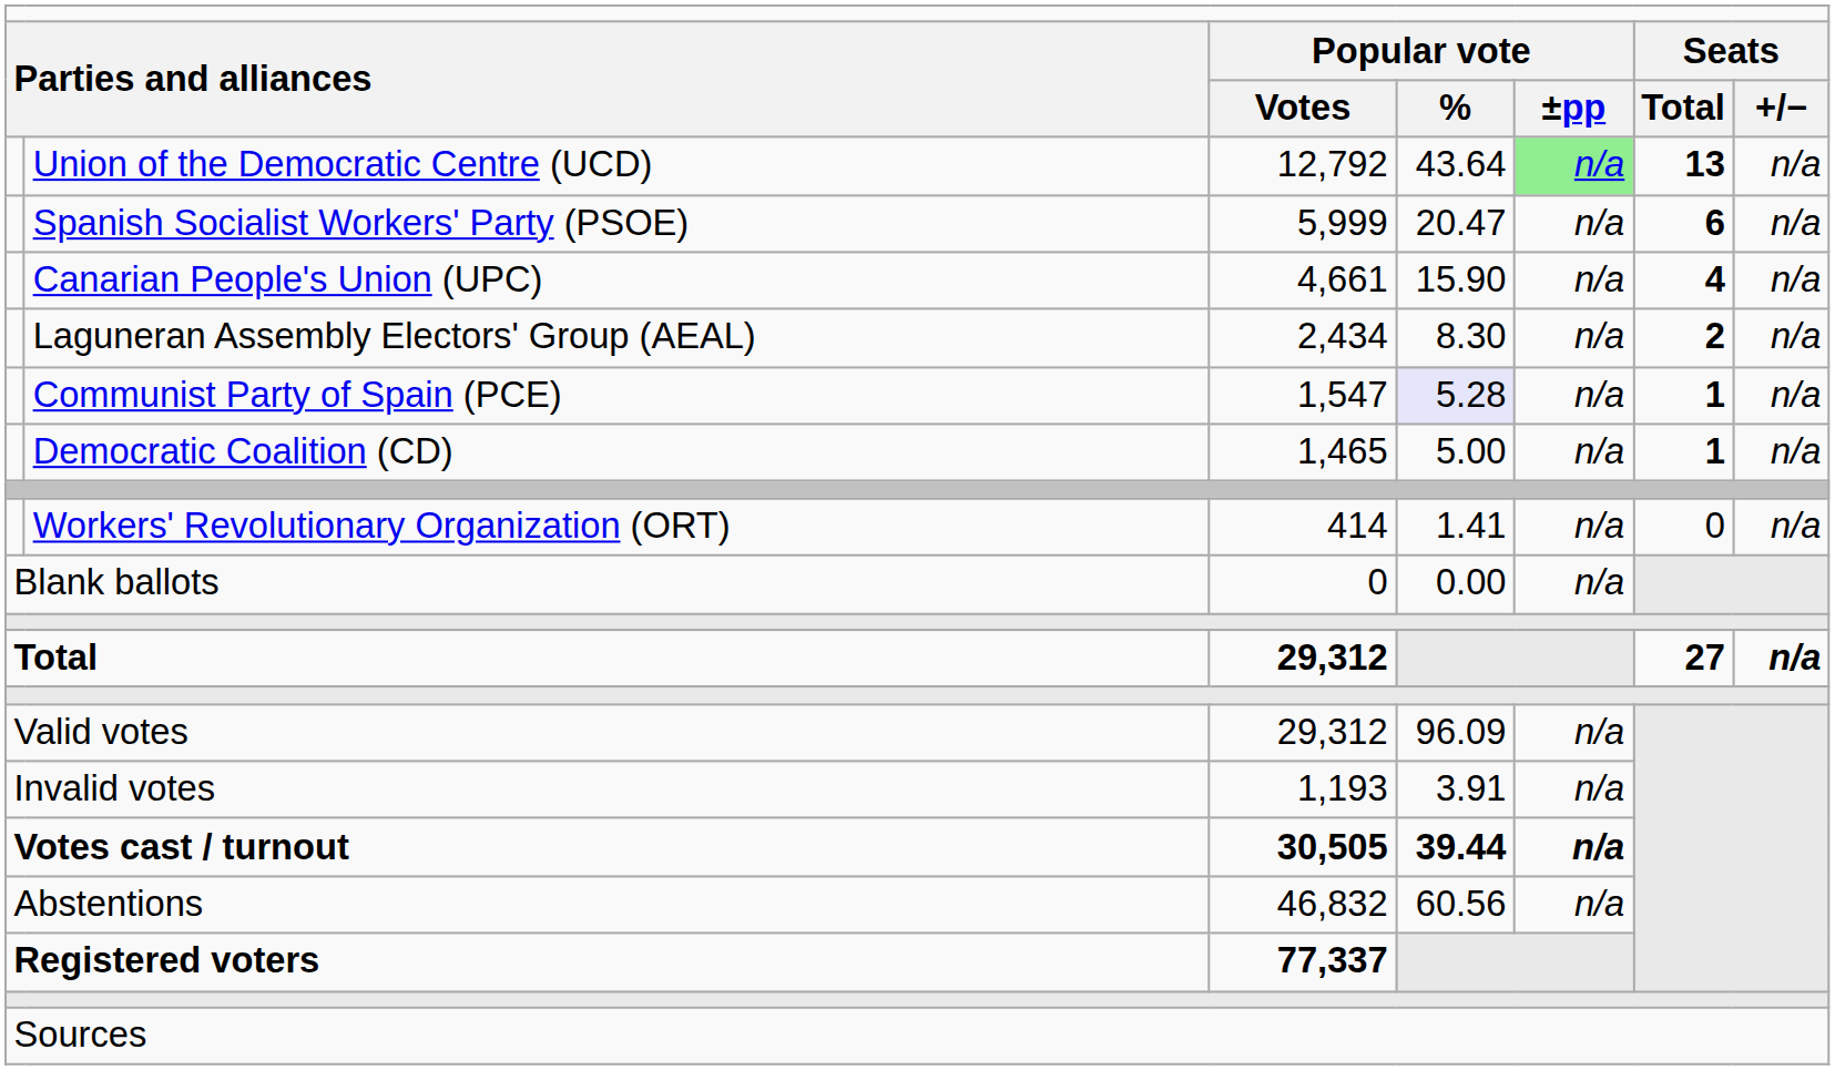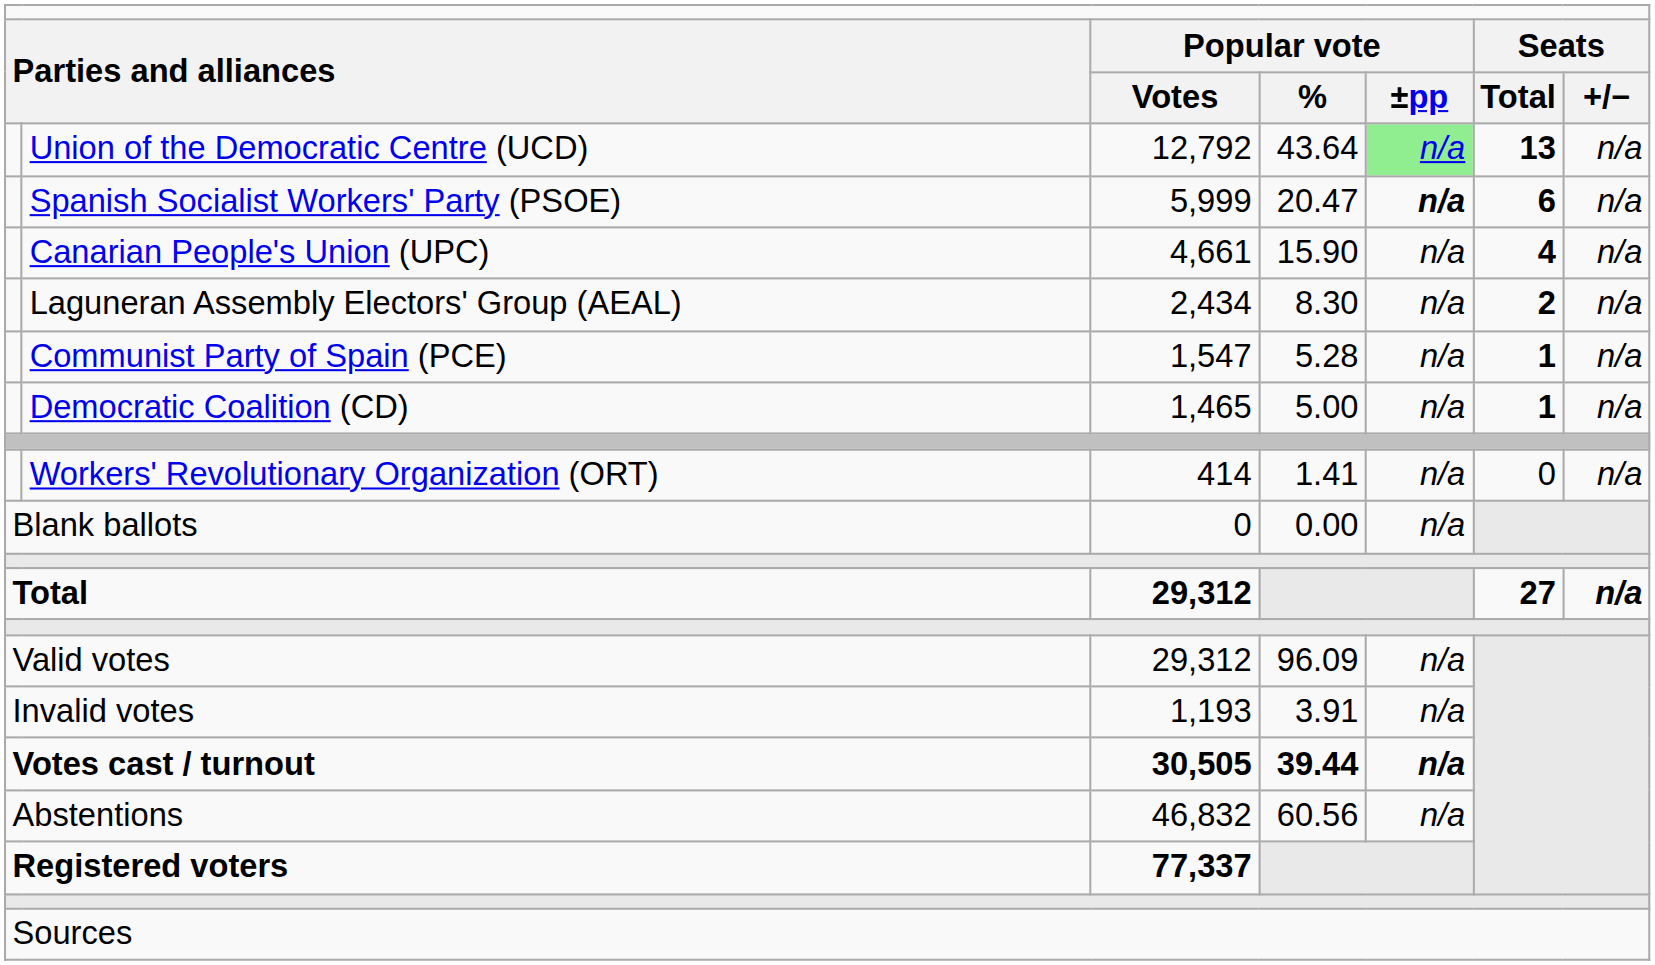Spanish Socialist Workers' Party (PSOE) | column 5: normal -> bold
Communist Party of Spain (PCE) | column 4: lavender background -> no background
